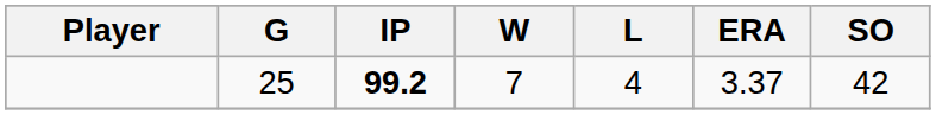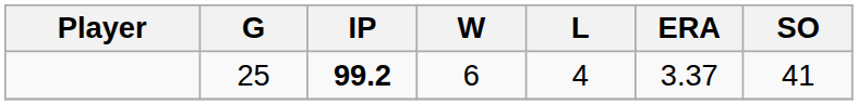row 2 | W: 7 -> 6
row 2 | SO: 42 -> 41
